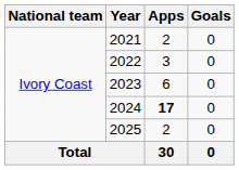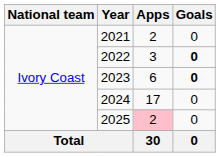2022 | Goals: normal -> bold
2023 | Goals: normal -> bold
2024 | Apps: bold -> normal
2025 | Apps: no background -> pink background
